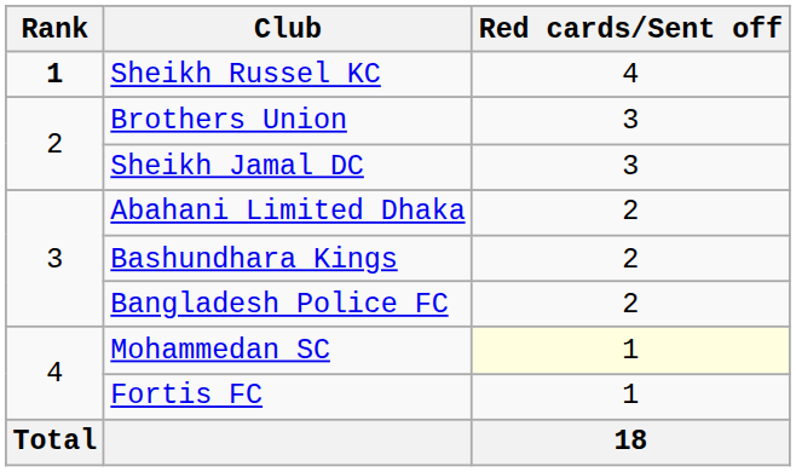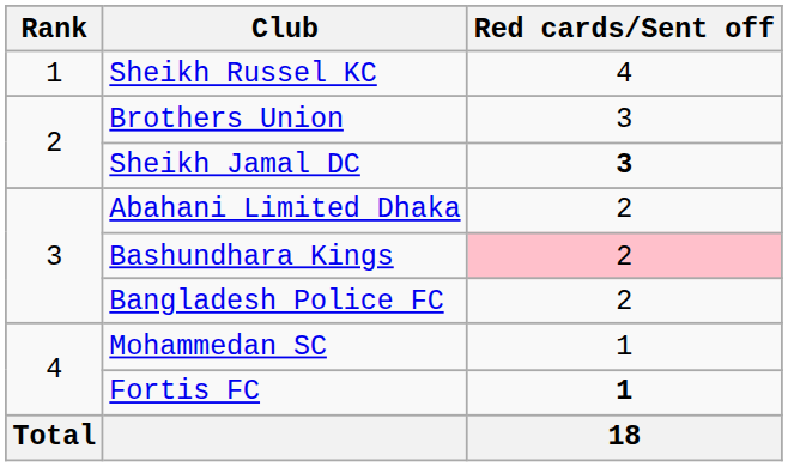Sheikh Russel KC | Rank: bold -> normal
Sheikh Jamal DC | Red cards/Sent off: normal -> bold
Bashundhara Kings | Red cards/Sent off: no background -> pink background
Mohammedan SC | Red cards/Sent off: lightyellow background -> no background
Fortis FC | Red cards/Sent off: normal -> bold
